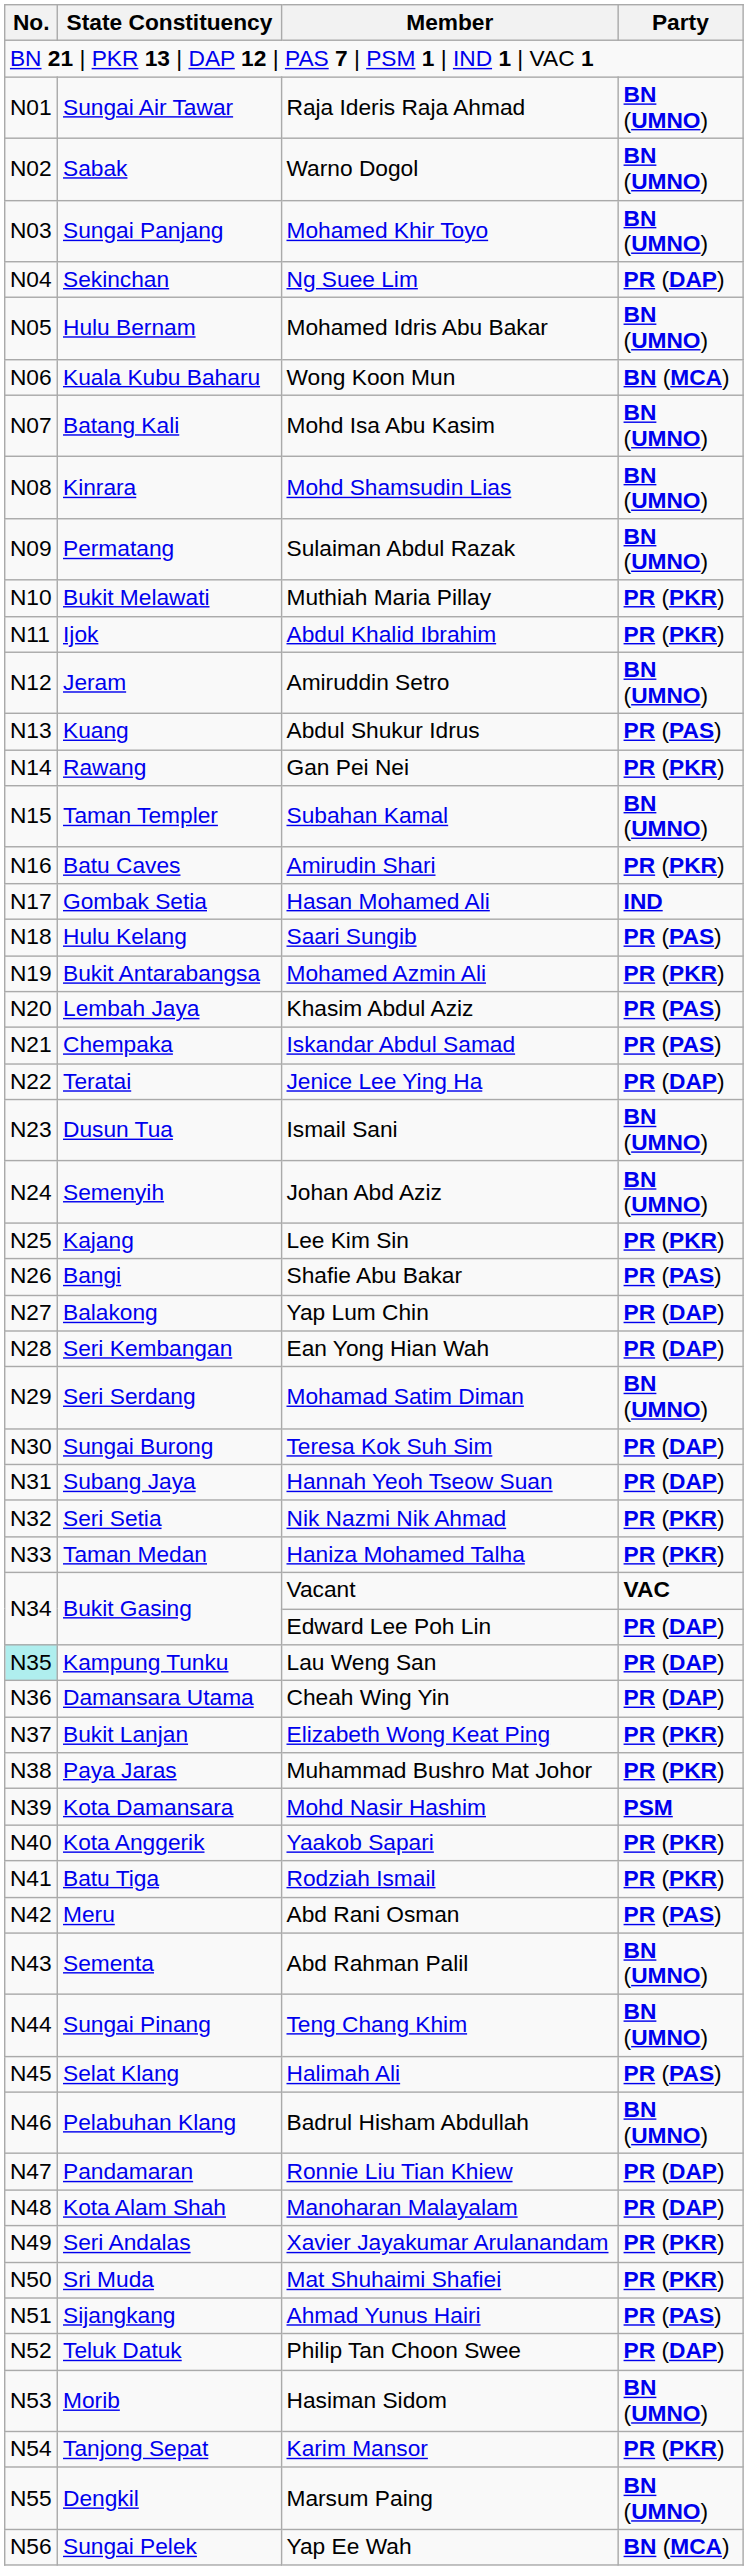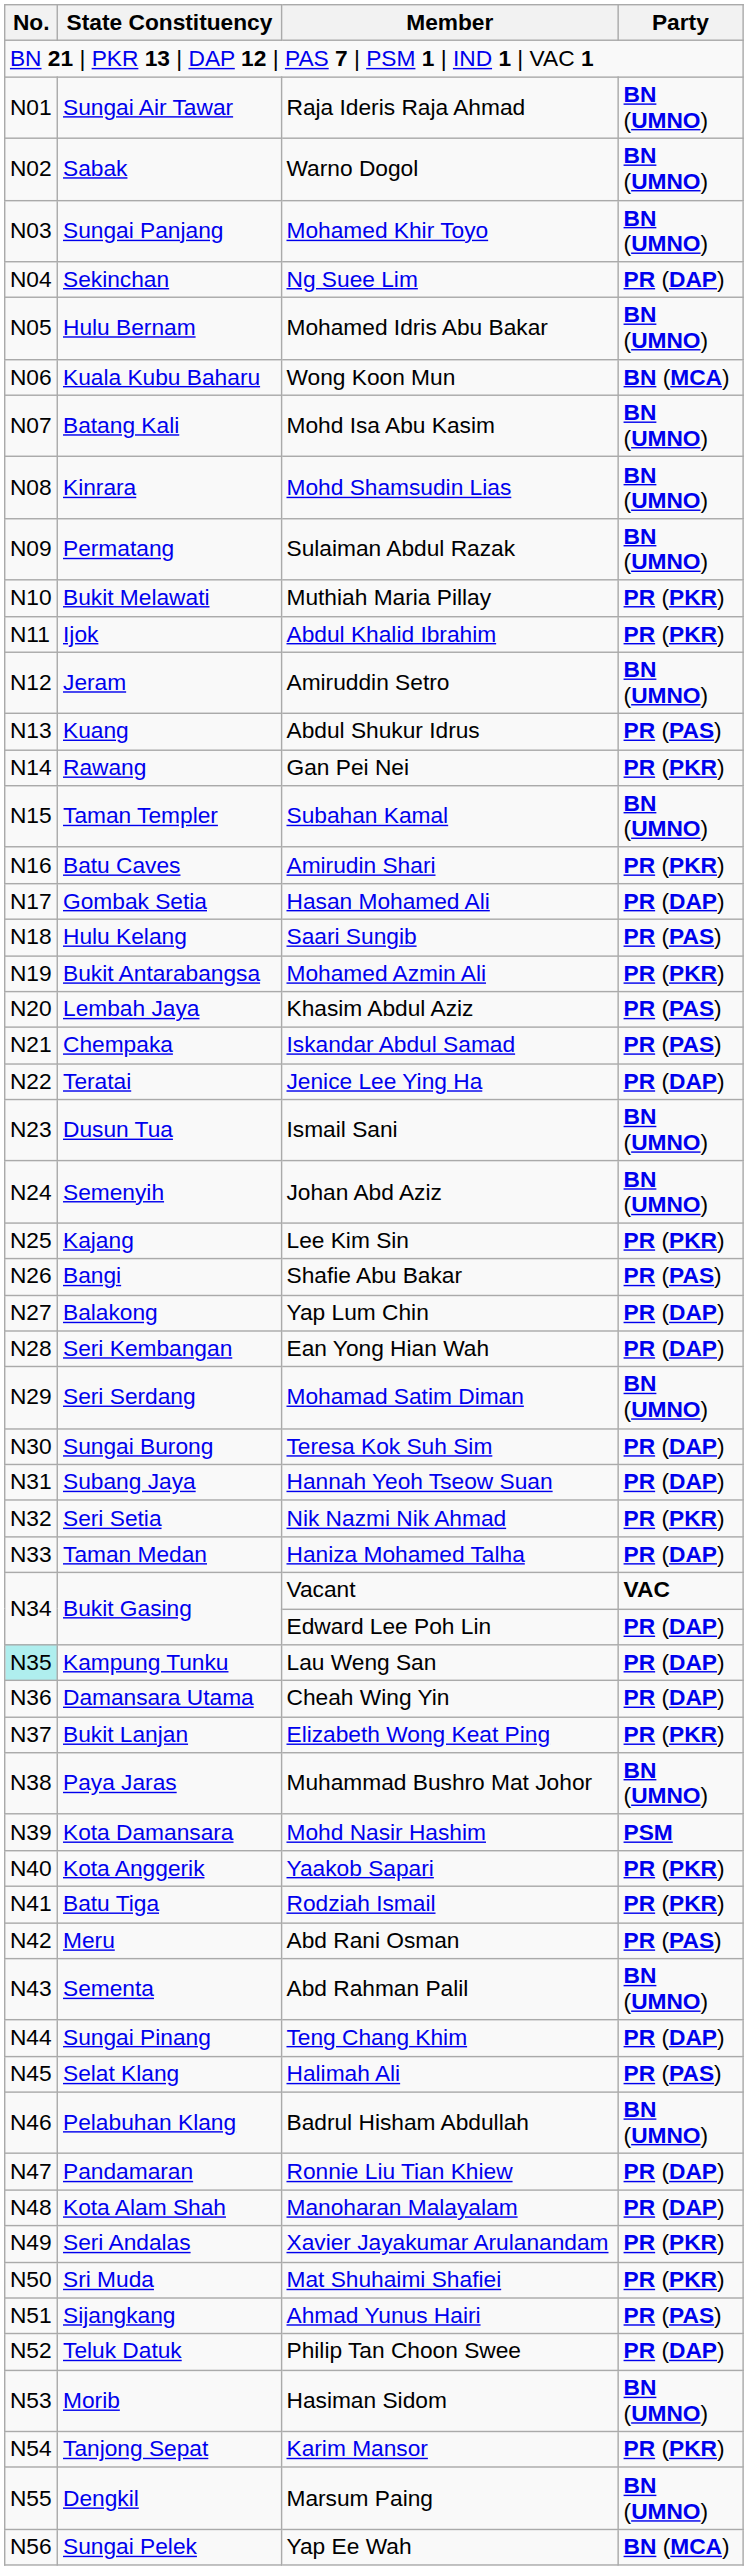Hasan Mohamed Ali | Party: IND -> PR (DAP)
Haniza Mohamed Talha | Party: PR (PKR) -> PR (DAP)
Muhammad Bushro Mat Johor | Party: PR (PKR) -> BN (UMNO)
Teng Chang Khim | Party: BN (UMNO) -> PR (DAP)
